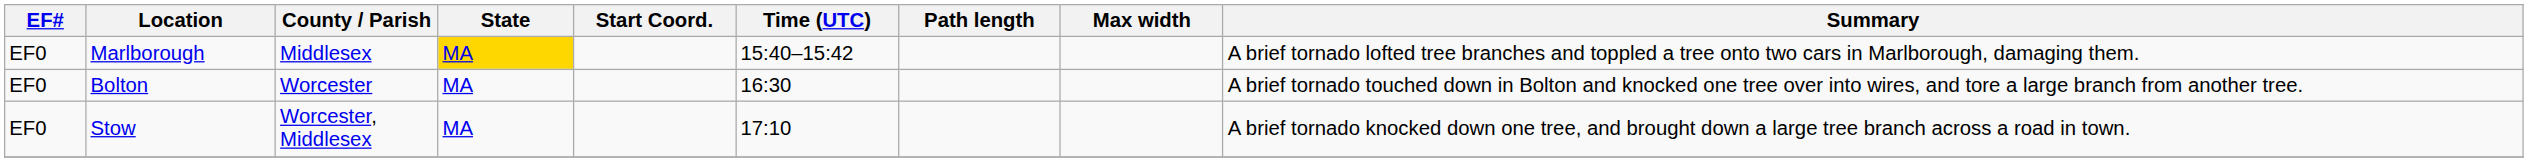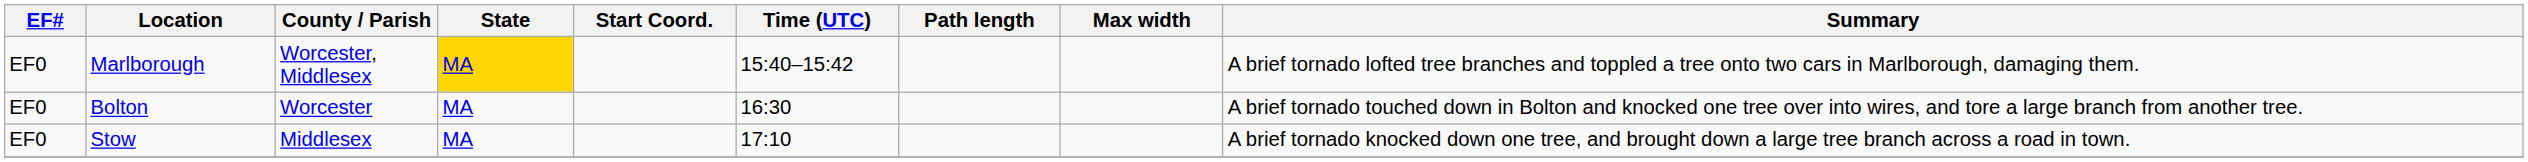Marlborough | County / Parish: Middlesex -> Worcester, Middlesex
Stow | County / Parish: Worcester, Middlesex -> Middlesex
